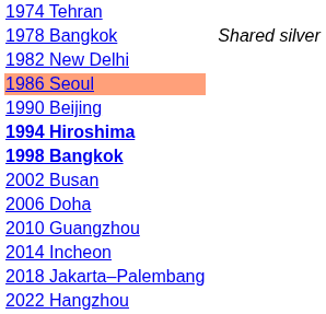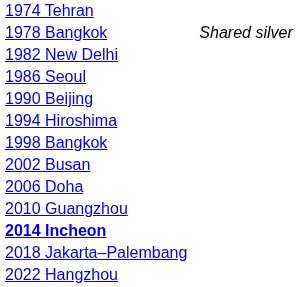1986 Seoul | column 1: lightsalmon background -> no background
1994 Hiroshima | column 1: bold -> normal
1998 Bangkok | column 1: bold -> normal
2014 Incheon | column 1: normal -> bold
